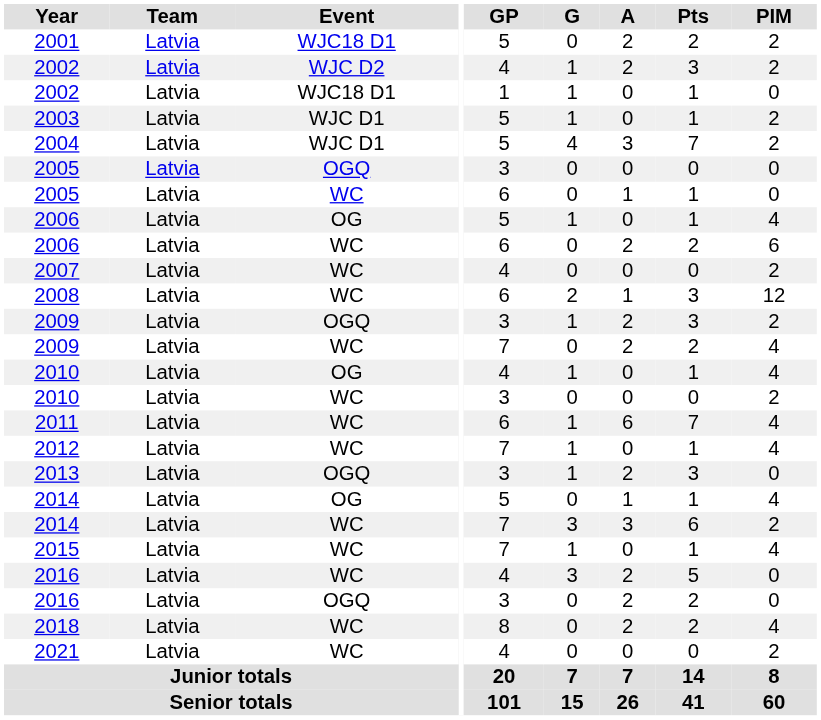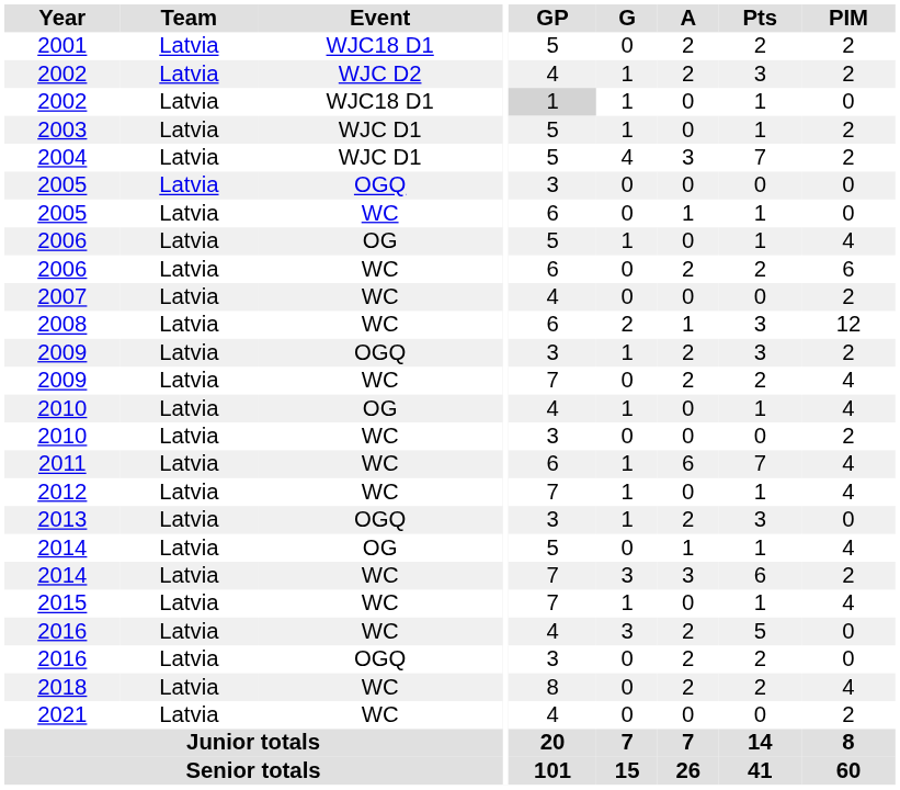2002 / WJC18 D1 | GP: no background -> lightgrey background
